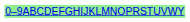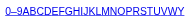row 1 | column 1: lightgreen background -> no background
